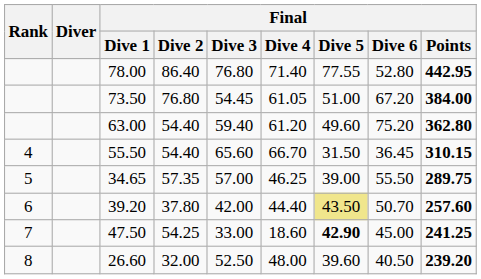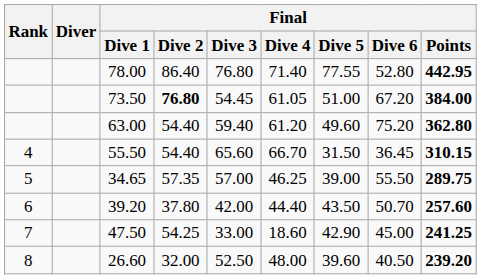73.50 | Final / Dive 2: normal -> bold
39.20 | Final / Dive 5: khaki background -> no background
47.50 | Final / Dive 5: bold -> normal
